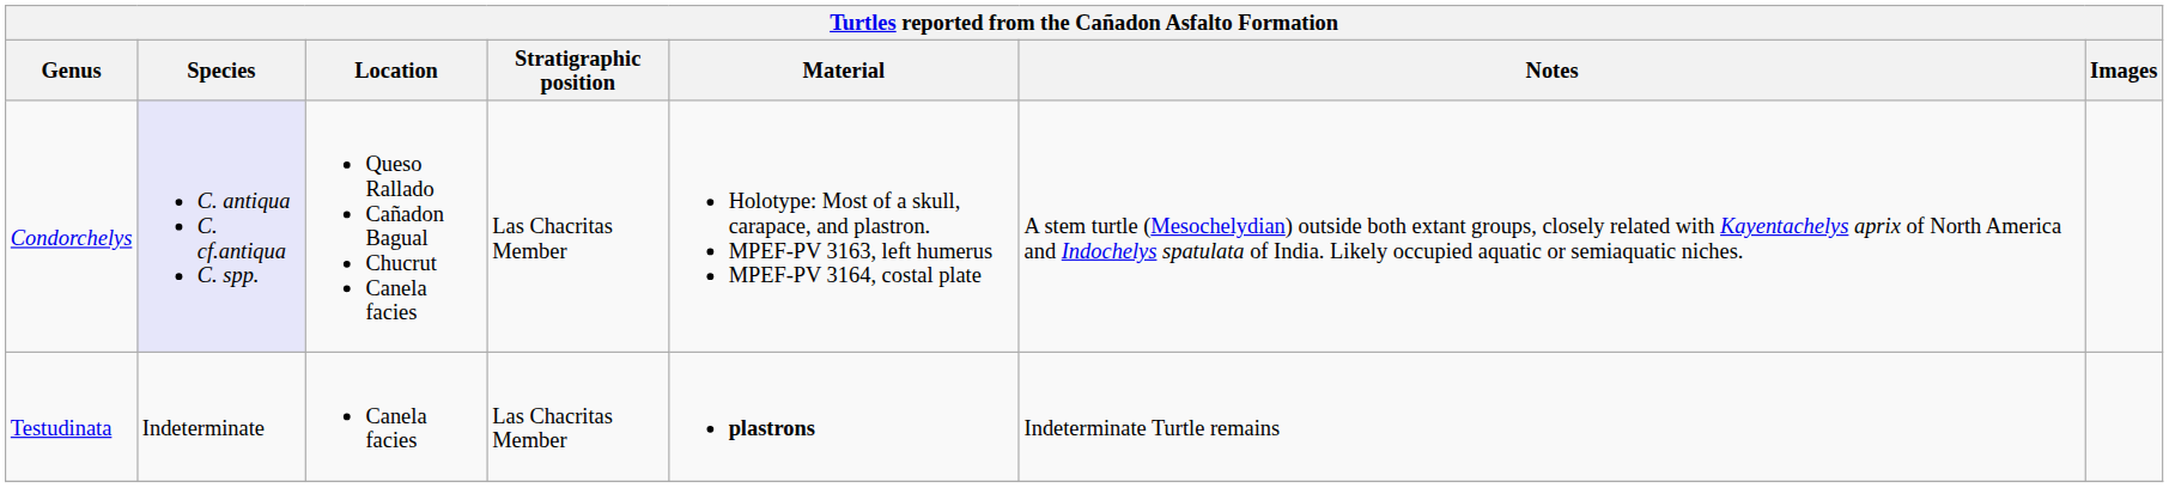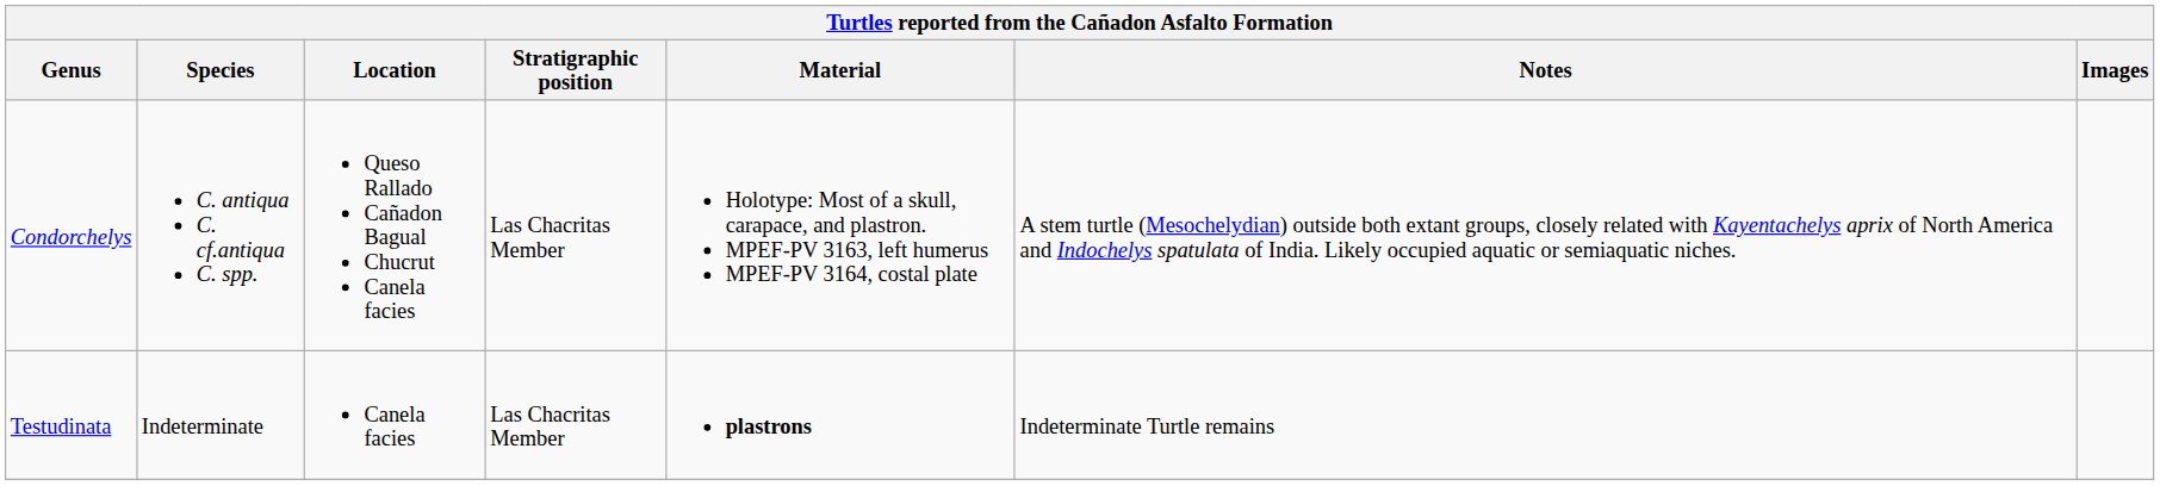Condorchelys | Species: lavender background -> no background
